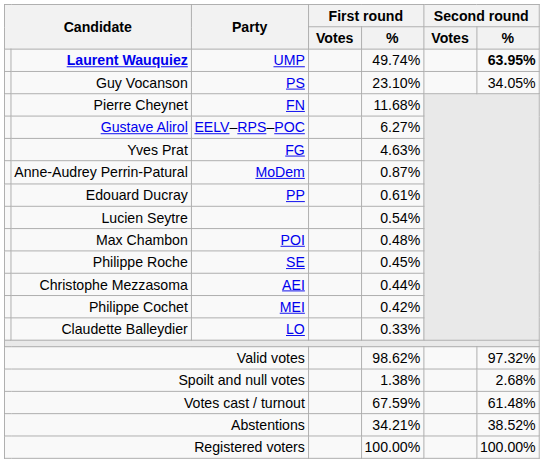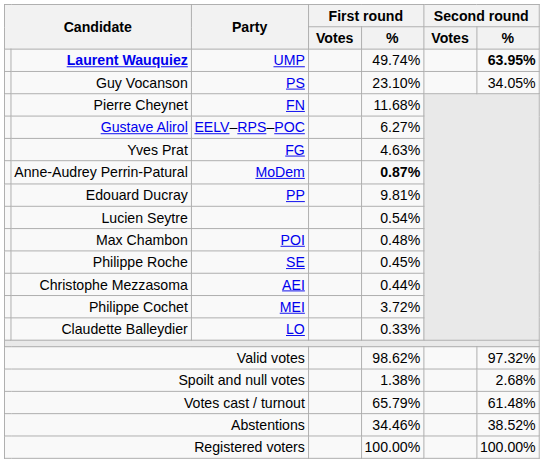Anne-Audrey Perrin-Patural | First round / %: normal -> bold
Edouard Ducray | First round / %: 0.61% -> 9.81%
Philippe Cochet | First round / %: 0.42% -> 3.72%
Votes cast / turnout | First round / %: 67.59% -> 65.79%
Abstentions | First round / %: 34.21% -> 34.46%
